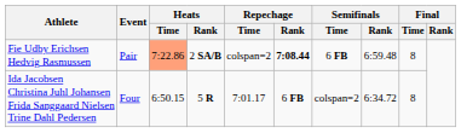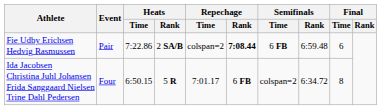Fie Udby Erichsen Hedvig Rasmussen | Heats / Time: lightsalmon background -> no background
Fie Udby Erichsen Hedvig Rasmussen | Final / Time: 8 -> 6
